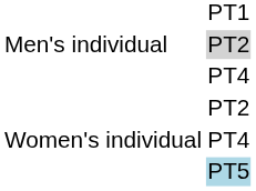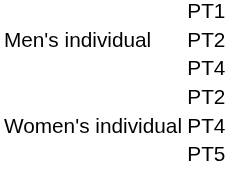Men's individual / PT2 | column 2: lightgrey background -> no background
PT5 | column 2: lightblue background -> no background
